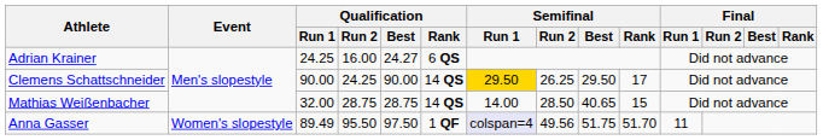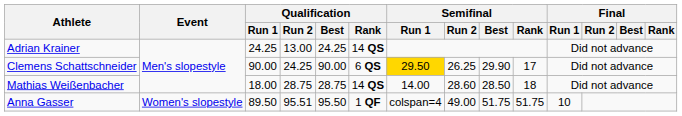Adrian Krainer | Qualification / Run 2: 16.00 -> 13.00
Adrian Krainer | Qualification / Best: 24.27 -> 24.25
Adrian Krainer | Qualification / Rank: 6 QS -> 14 QS
Clemens Schattschneider | Qualification / Rank: 14 QS -> 6 QS
Clemens Schattschneider | Semifinal / Best: 29.50 -> 29.90
Mathias Weißenbacher | Qualification / Run 1: 32.00 -> 18.00
Mathias Weißenbacher | Semifinal / Run 2: 28.50 -> 28.60
Mathias Weißenbacher | Semifinal / Best: 40.65 -> 28.50
Mathias Weißenbacher | Semifinal / Rank: 15 -> 18
Anna Gasser | Qualification / Run 1: 89.49 -> 89.50
Anna Gasser | Qualification / Run 2: 95.50 -> 95.51
Anna Gasser | Qualification / Best: 97.50 -> 95.50
Anna Gasser | Semifinal / Run 1: lavender background -> no background
Anna Gasser | Semifinal / Run 2: 49.56 -> 49.00
Anna Gasser | Semifinal / Rank: 51.70 -> 51.75
Anna Gasser | Final / Run 1: 11 -> 10
